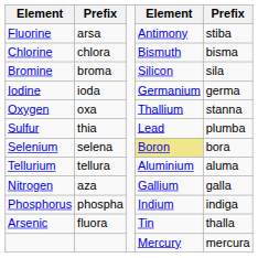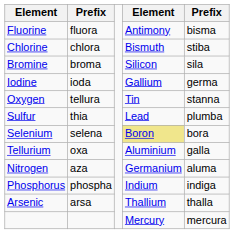Fluorine | column 2: arsa -> fluora
Fluorine | column 5: stiba -> bisma
Chlorine | column 5: bisma -> stiba
Iodine | column 4: Germanium -> Gallium
Oxygen | column 2: oxa -> tellura
Oxygen | column 4: Thallium -> Tin
Tellurium | column 2: tellura -> oxa
Tellurium | column 5: aluma -> galla
Nitrogen | column 4: Gallium -> Germanium
Nitrogen | column 5: galla -> aluma
Arsenic | column 2: fluora -> arsa
Arsenic | column 4: Tin -> Thallium
